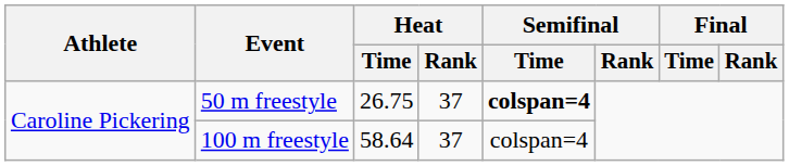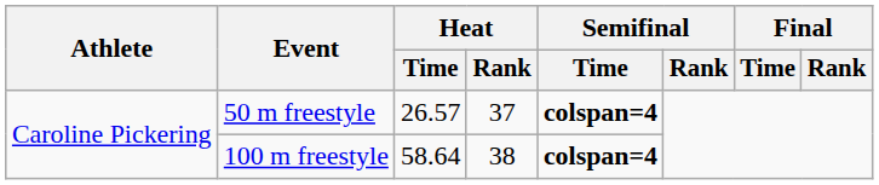50 m freestyle | Heat / Time: 26.75 -> 26.57
100 m freestyle | Heat / Rank: 37 -> 38
100 m freestyle | Semifinal / Time: normal -> bold
